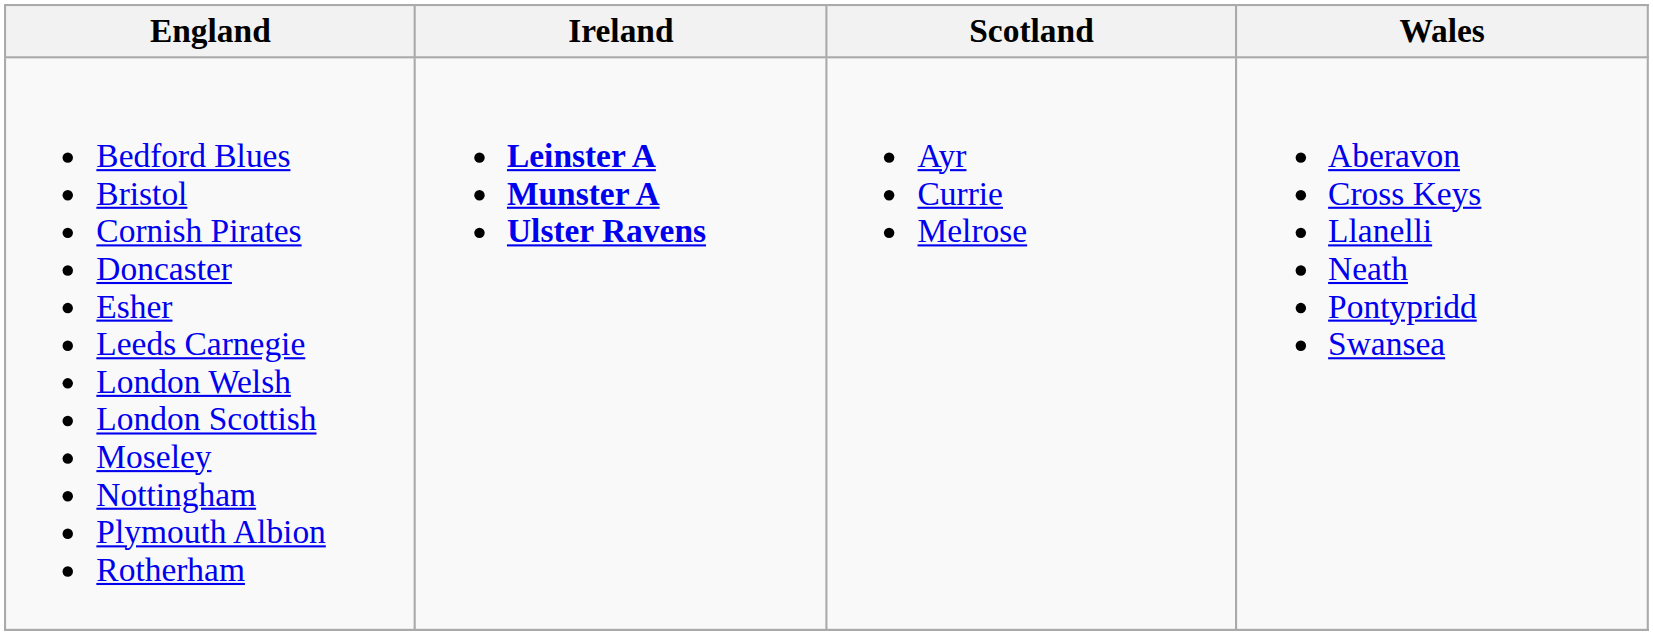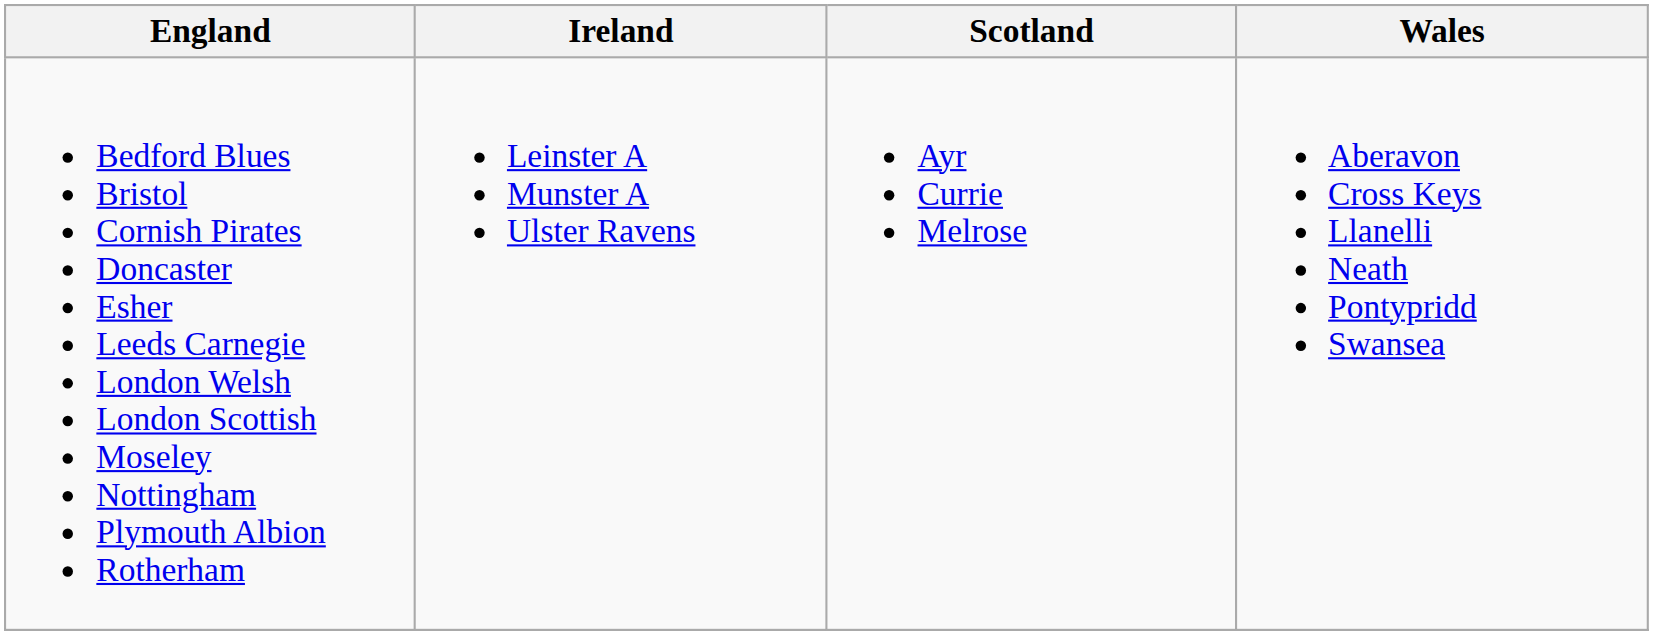row 2 | Ireland: bold -> normal
